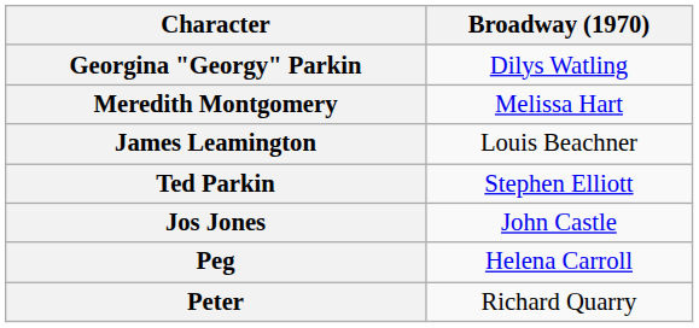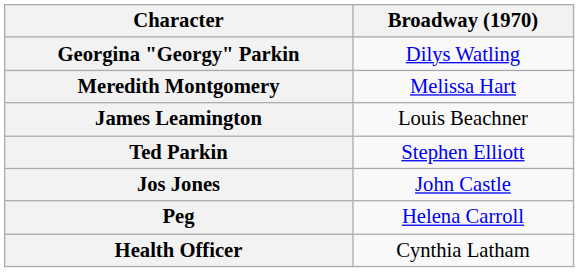- row: Peter | Richard Quarry
+ row: Health Officer | Cynthia Latham
